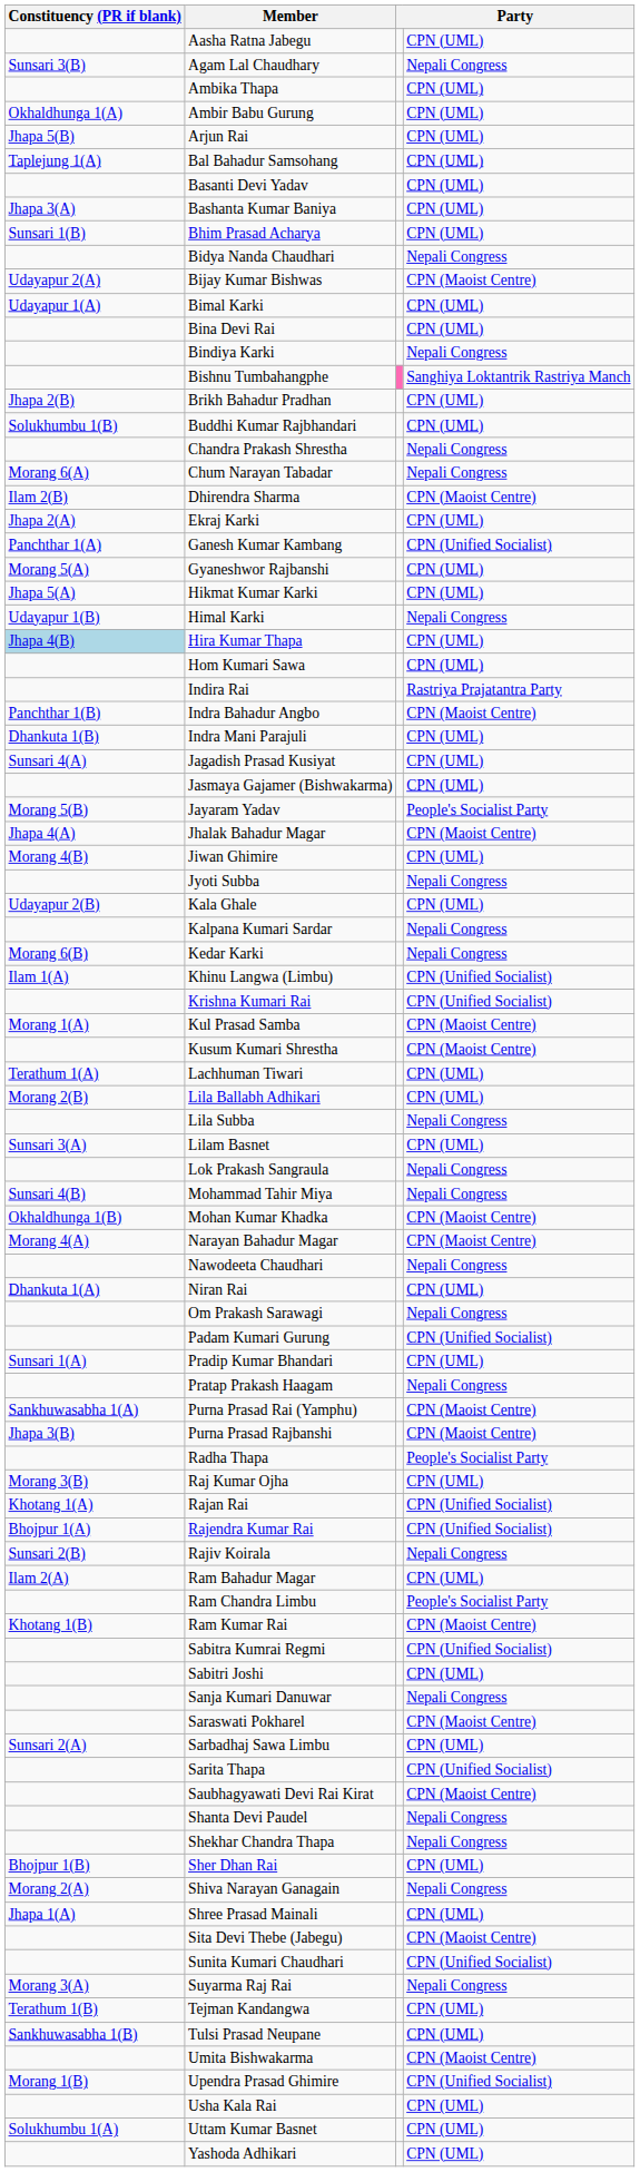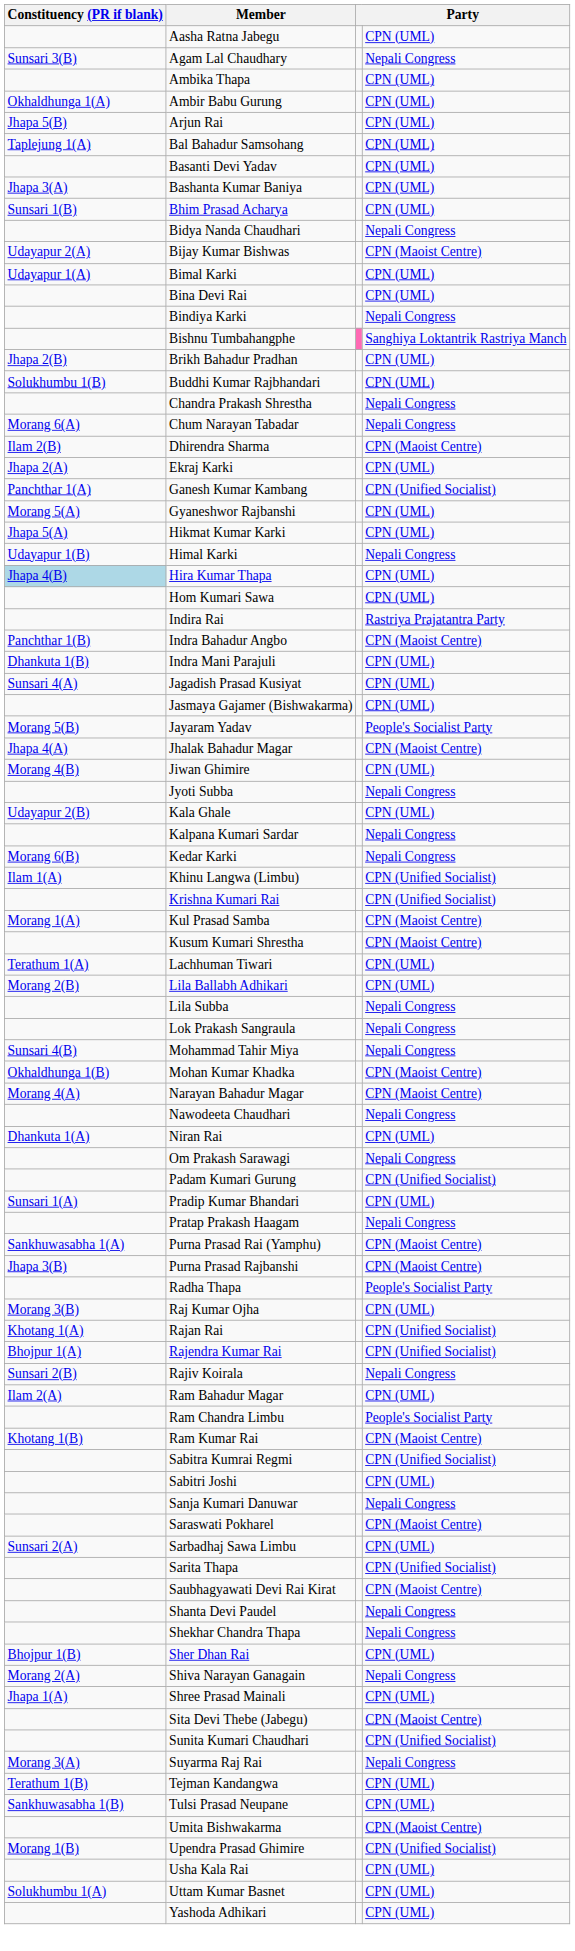- row: Sunsari 3(A) | Lilam Basnet | CPN (UML)
